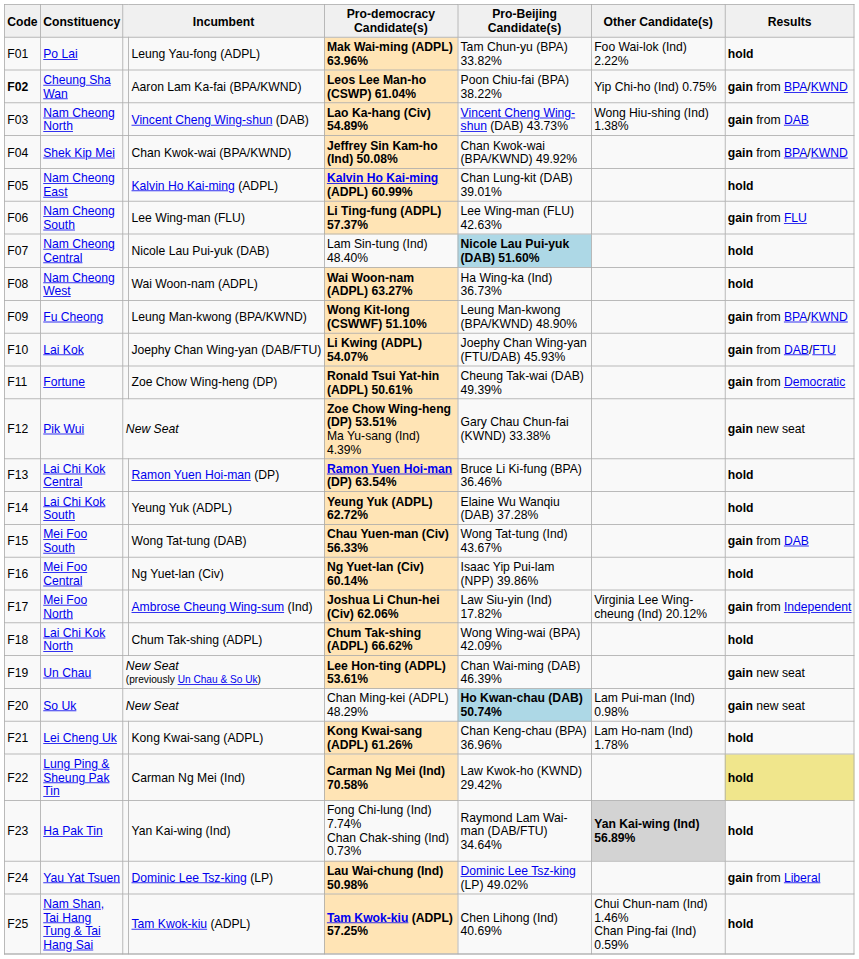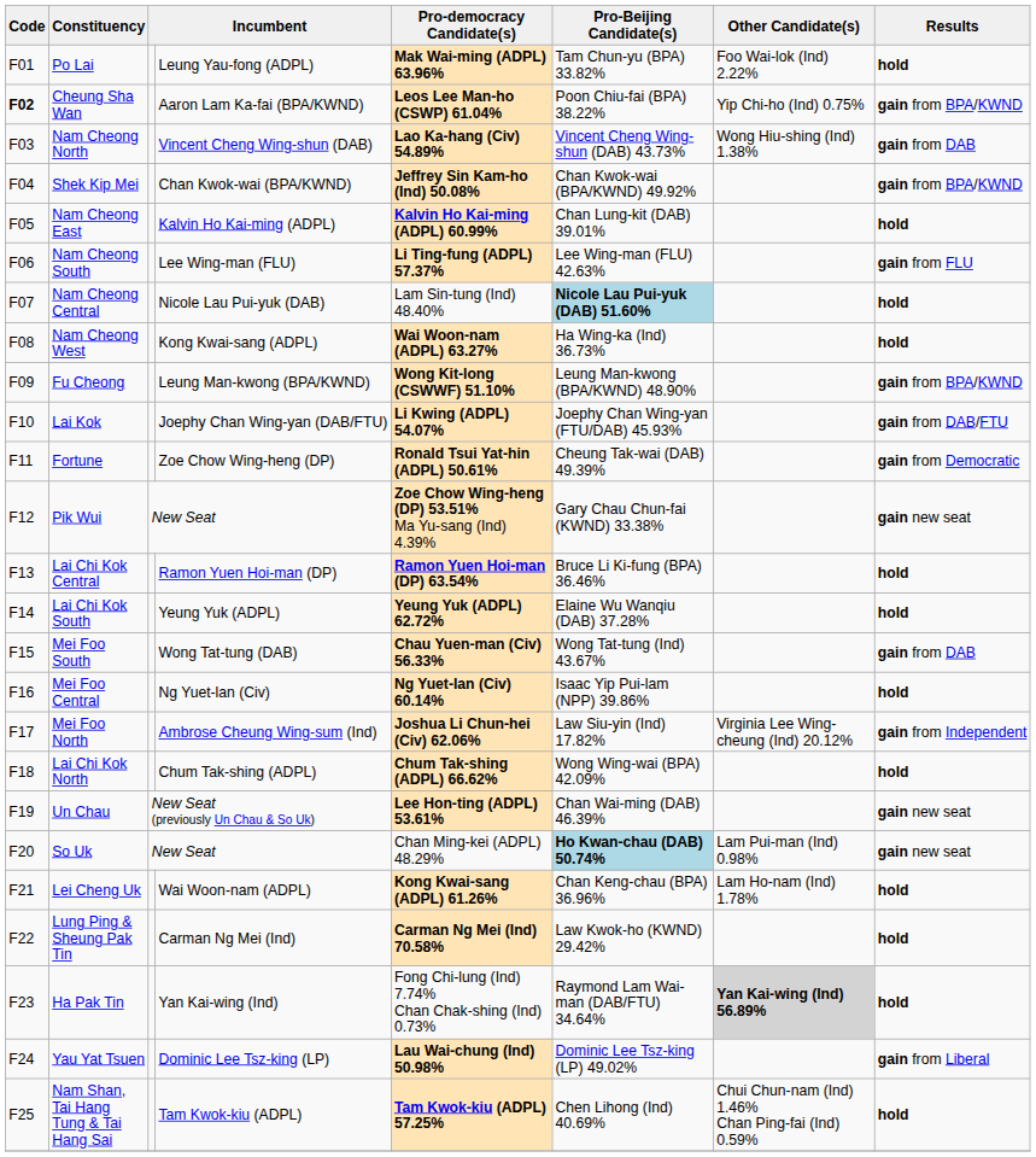Nam Cheong West | column 4: Wai Woon-nam (ADPL) -> Kong Kwai-sang (ADPL)
Lei Cheng Uk | column 4: Kong Kwai-sang (ADPL) -> Wai Woon-nam (ADPL)
Lung Ping & Sheung Pak Tin | column 8: khaki background -> no background
